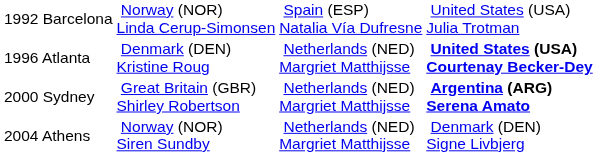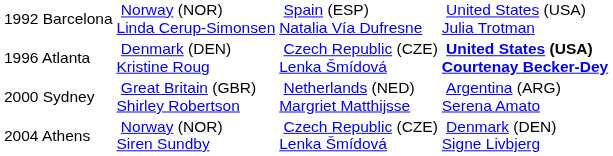1996 Atlanta | column 3: Netherlands (NED) Margriet Matthijsse -> Czech Republic (CZE) Lenka Šmídová
2000 Sydney | column 4: bold -> normal
2004 Athens | column 3: Netherlands (NED) Margriet Matthijsse -> Czech Republic (CZE) Lenka Šmídová
